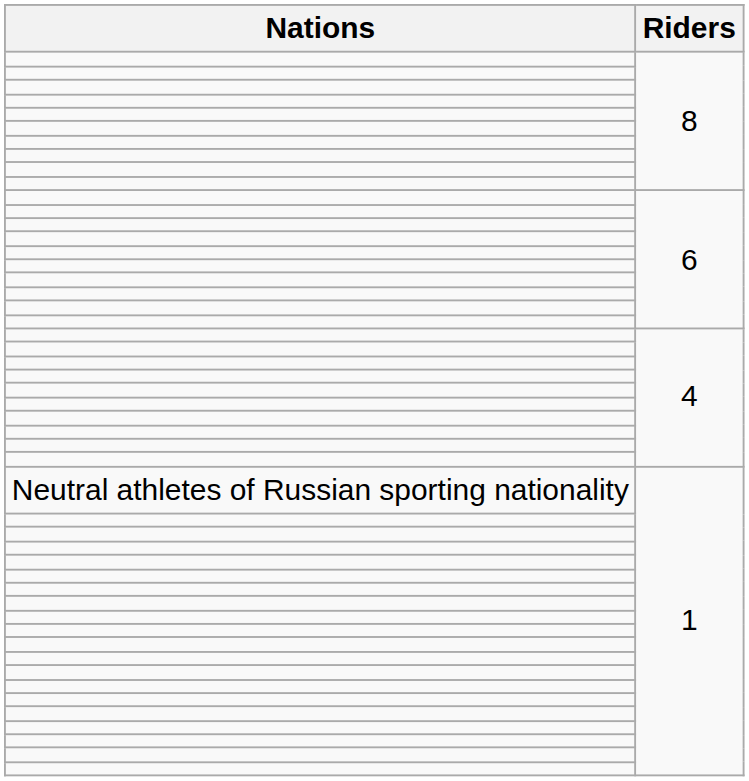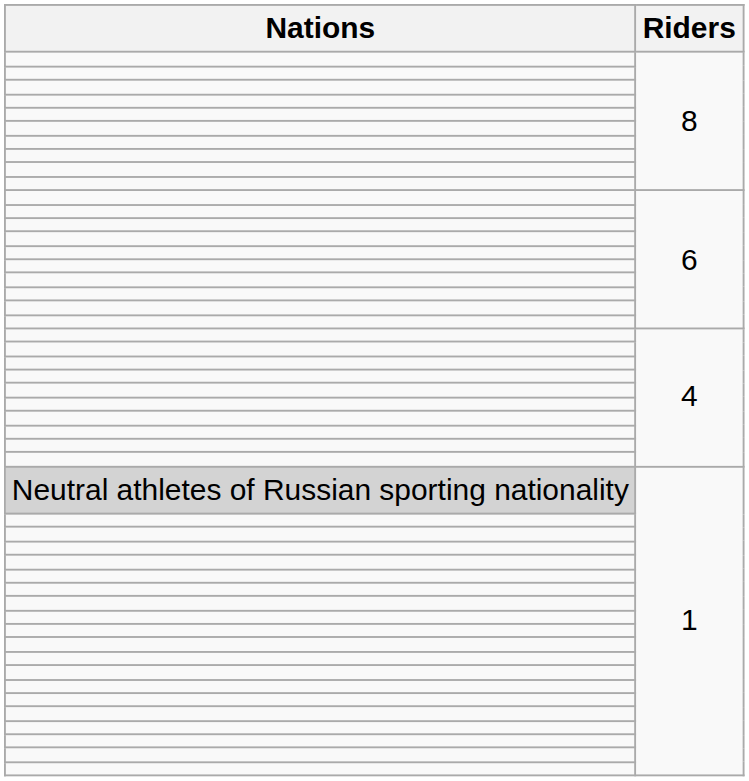row 32 | Nations: no background -> lightgrey background
